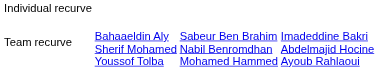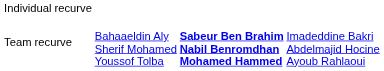Team recurve | column 3: normal -> bold
